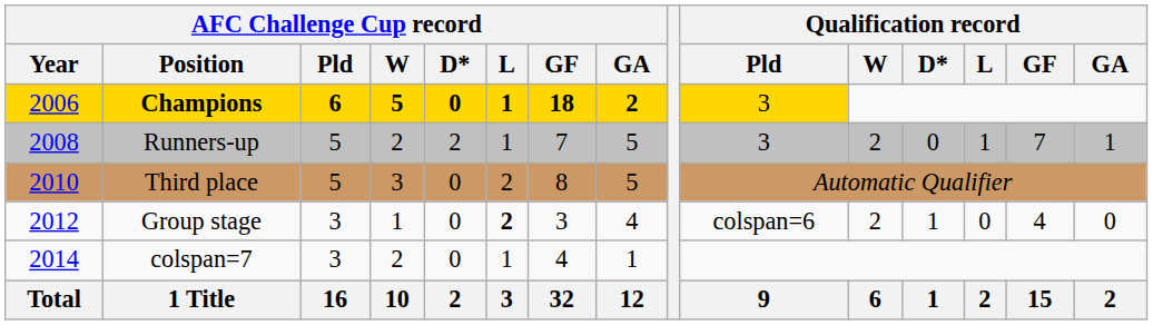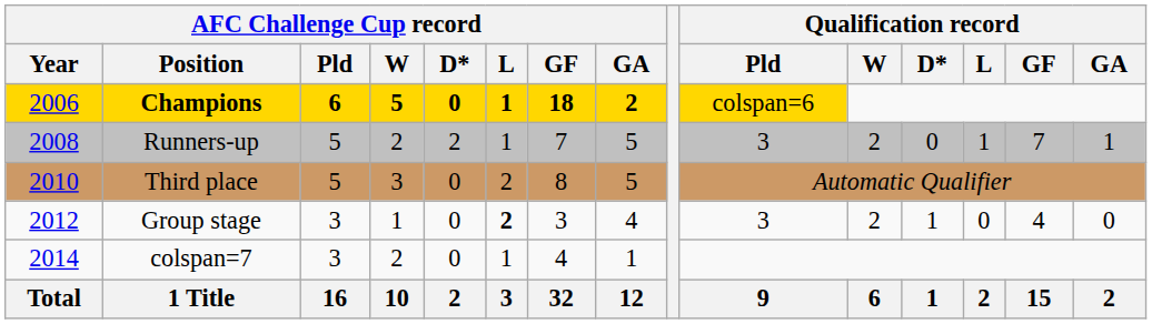Champions | Qualification record / Pld: 3 -> colspan=6
Group stage | Qualification record / Pld: colspan=6 -> 3
